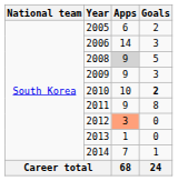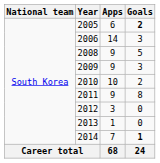2005 | Goals: normal -> bold
2008 | Apps: lightgrey background -> no background
2010 | Goals: bold -> normal
2012 | Apps: lightsalmon background -> no background
2014 | Goals: normal -> bold
